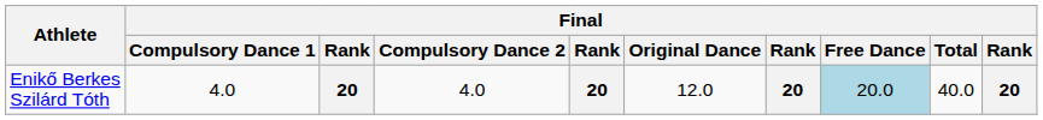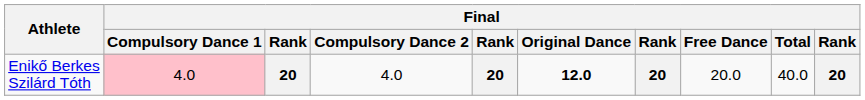Enikő Berkes Szilárd Tóth | Final / Compulsory Dance 1: no background -> pink background
Enikő Berkes Szilárd Tóth | Final / Original Dance: normal -> bold
Enikő Berkes Szilárd Tóth | Final / Free Dance: lightblue background -> no background
